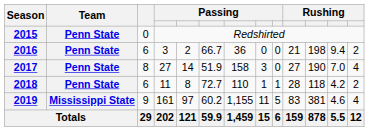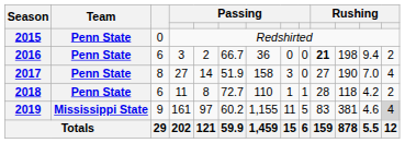2016 | column 10: normal -> bold
2019 | column 13: no background -> lightgrey background
